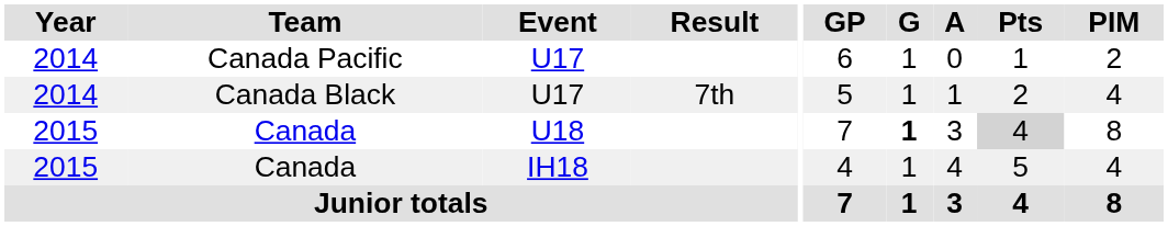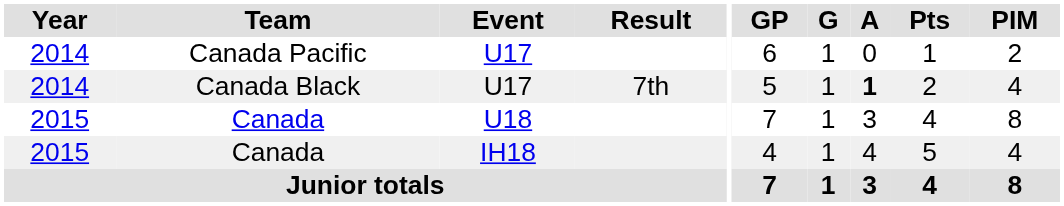Canada Black | A: normal -> bold
Canada / U18 | G: bold -> normal
Canada / U18 | Pts: lightgrey background -> no background
